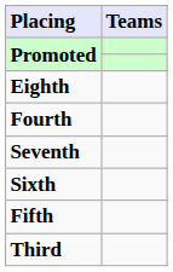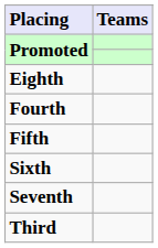row 6 | Placing: Seventh -> Fifth
row 8 | Placing: Fifth -> Seventh
